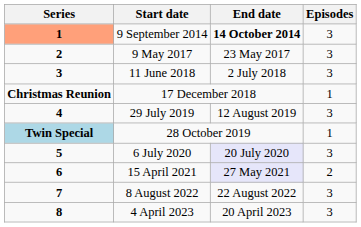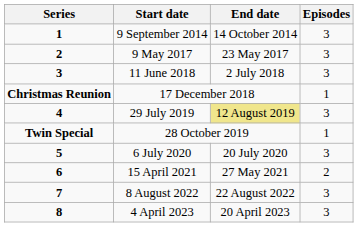9 September 2014 | Series: lightsalmon background -> no background
9 September 2014 | End date: bold -> normal
29 July 2019 | End date: no background -> khaki background
28 October 2019 | Series: lightblue background -> no background
6 July 2020 | End date: lavender background -> no background
15 April 2021 | End date: lavender background -> no background
